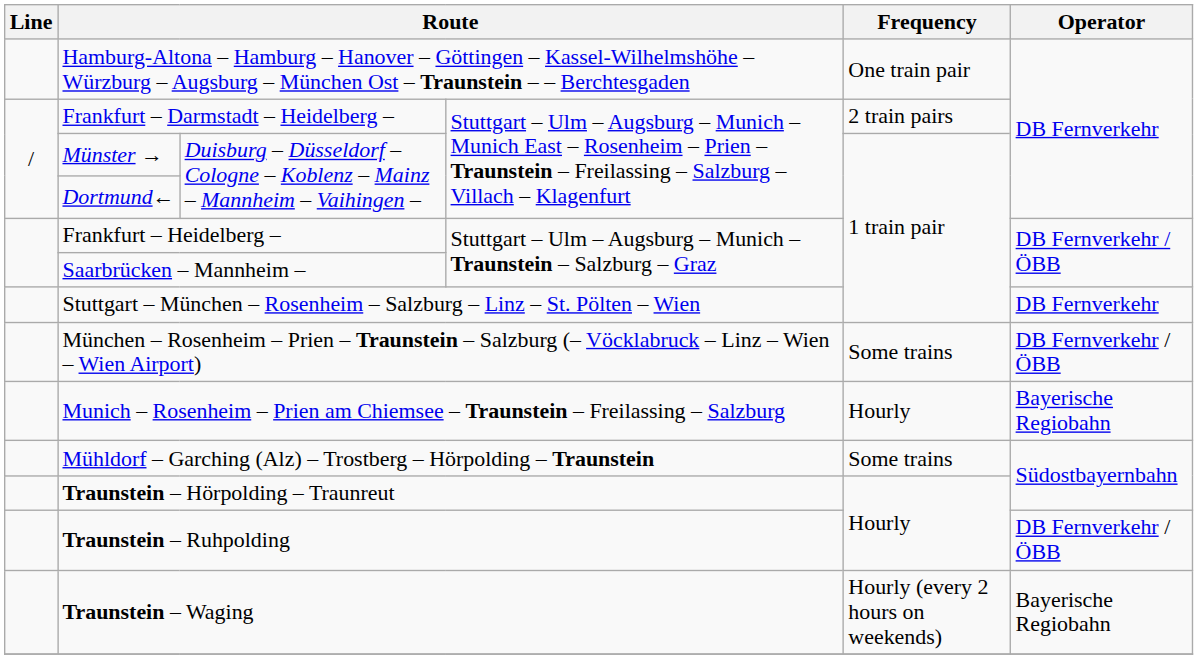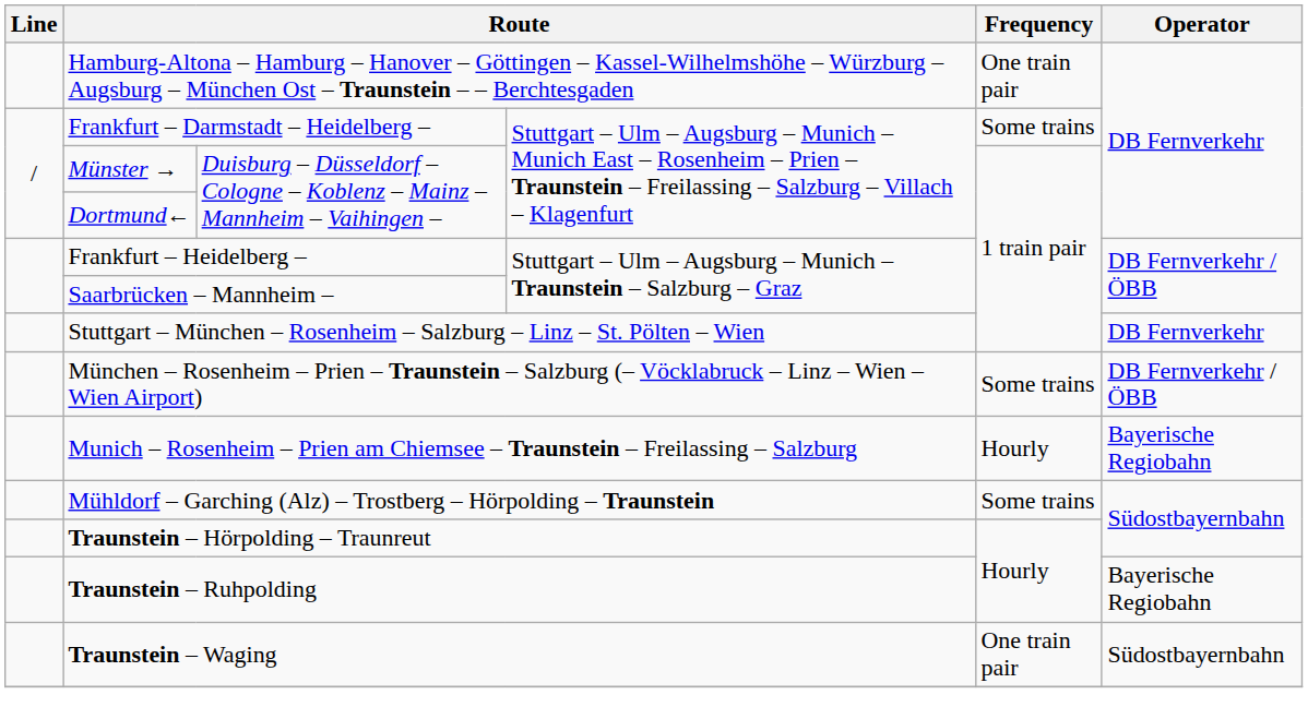Frankfurt – Darmstadt – Heidelberg – | Frequency: 2 train pairs -> Some trains
Traunstein – Ruhpolding | Operator: DB Fernverkehr /ÖBB -> Bayerische Regiobahn
Traunstein – Waging | Frequency: Hourly (every 2 hours on weekends) -> One train pair
Traunstein – Waging | Operator: Bayerische Regiobahn -> Südostbayernbahn
